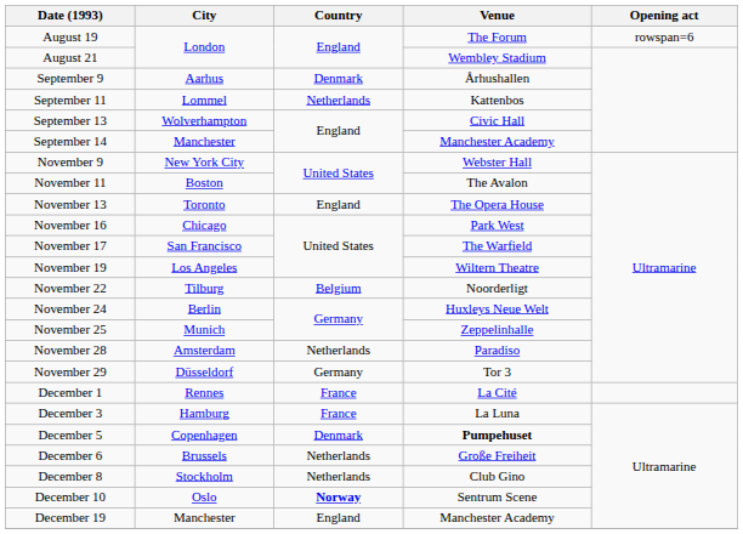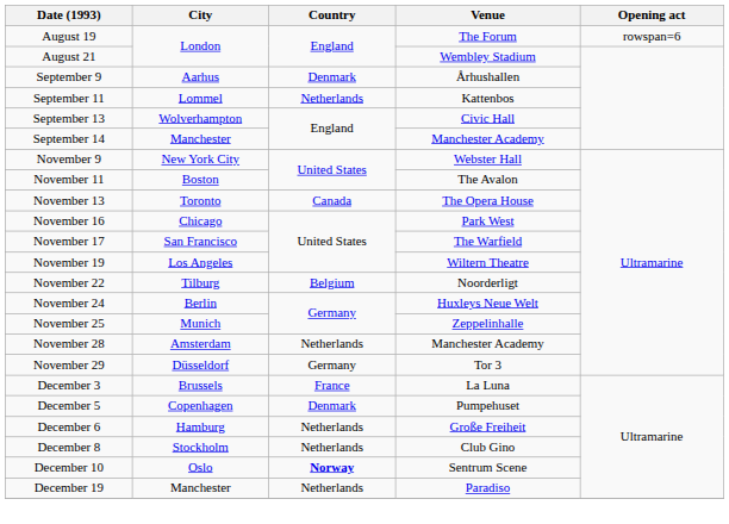November 13 | Country: England -> Canada
November 28 | Venue: Paradiso -> Manchester Academy
- row: December 1 | Rennes | France | La Cité
December 3 | City: Hamburg -> Brussels
December 5 | Venue: bold -> normal
December 6 | City: Brussels -> Hamburg
December 19 | Country: England -> Netherlands
December 19 | Venue: Manchester Academy -> Paradiso
